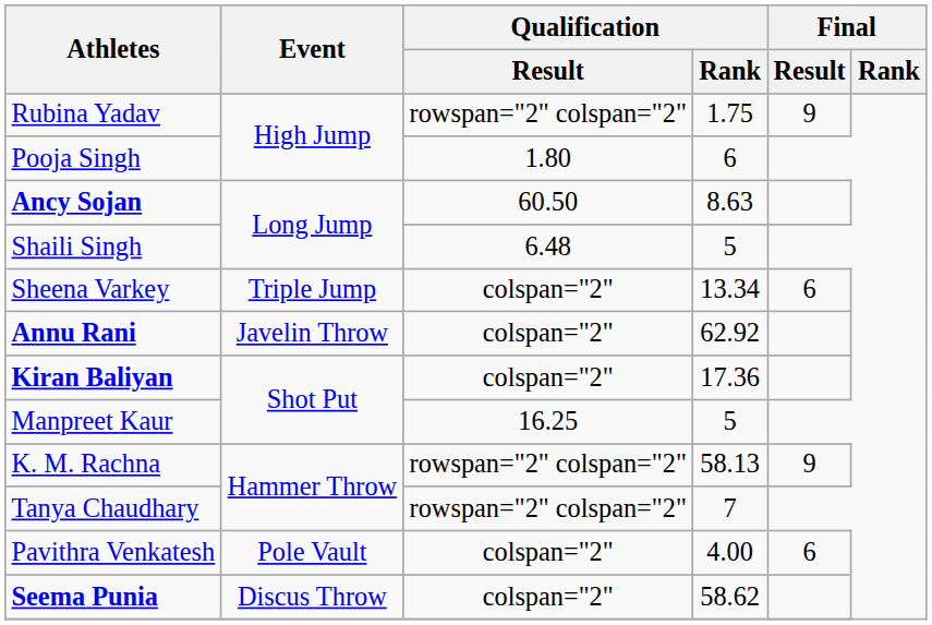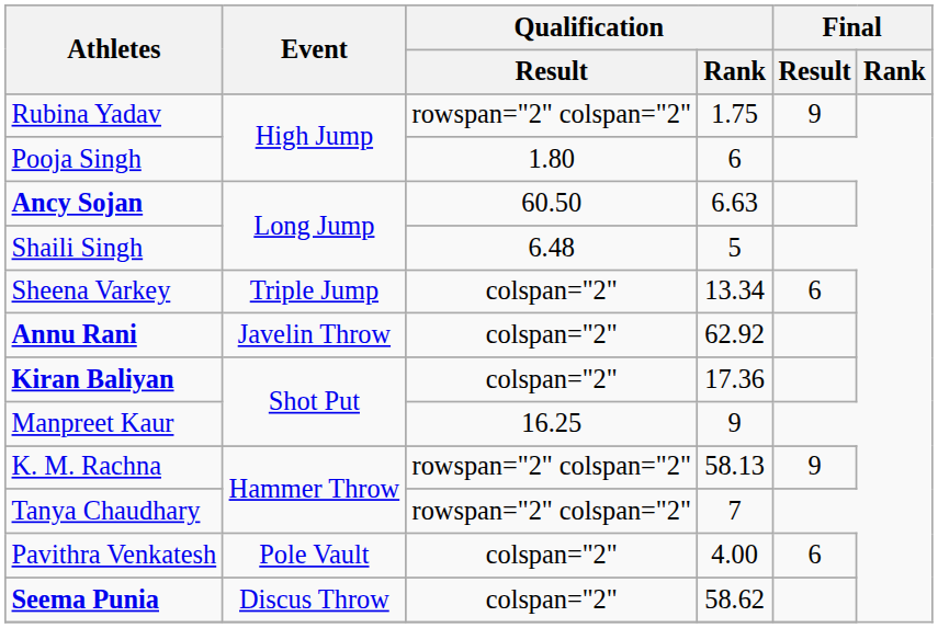Ancy Sojan | Qualification / Rank: 8.63 -> 6.63
Manpreet Kaur | Qualification / Rank: 5 -> 9
